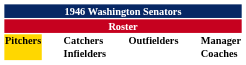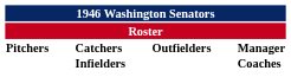Pitchers | column 1: gold background -> no background
